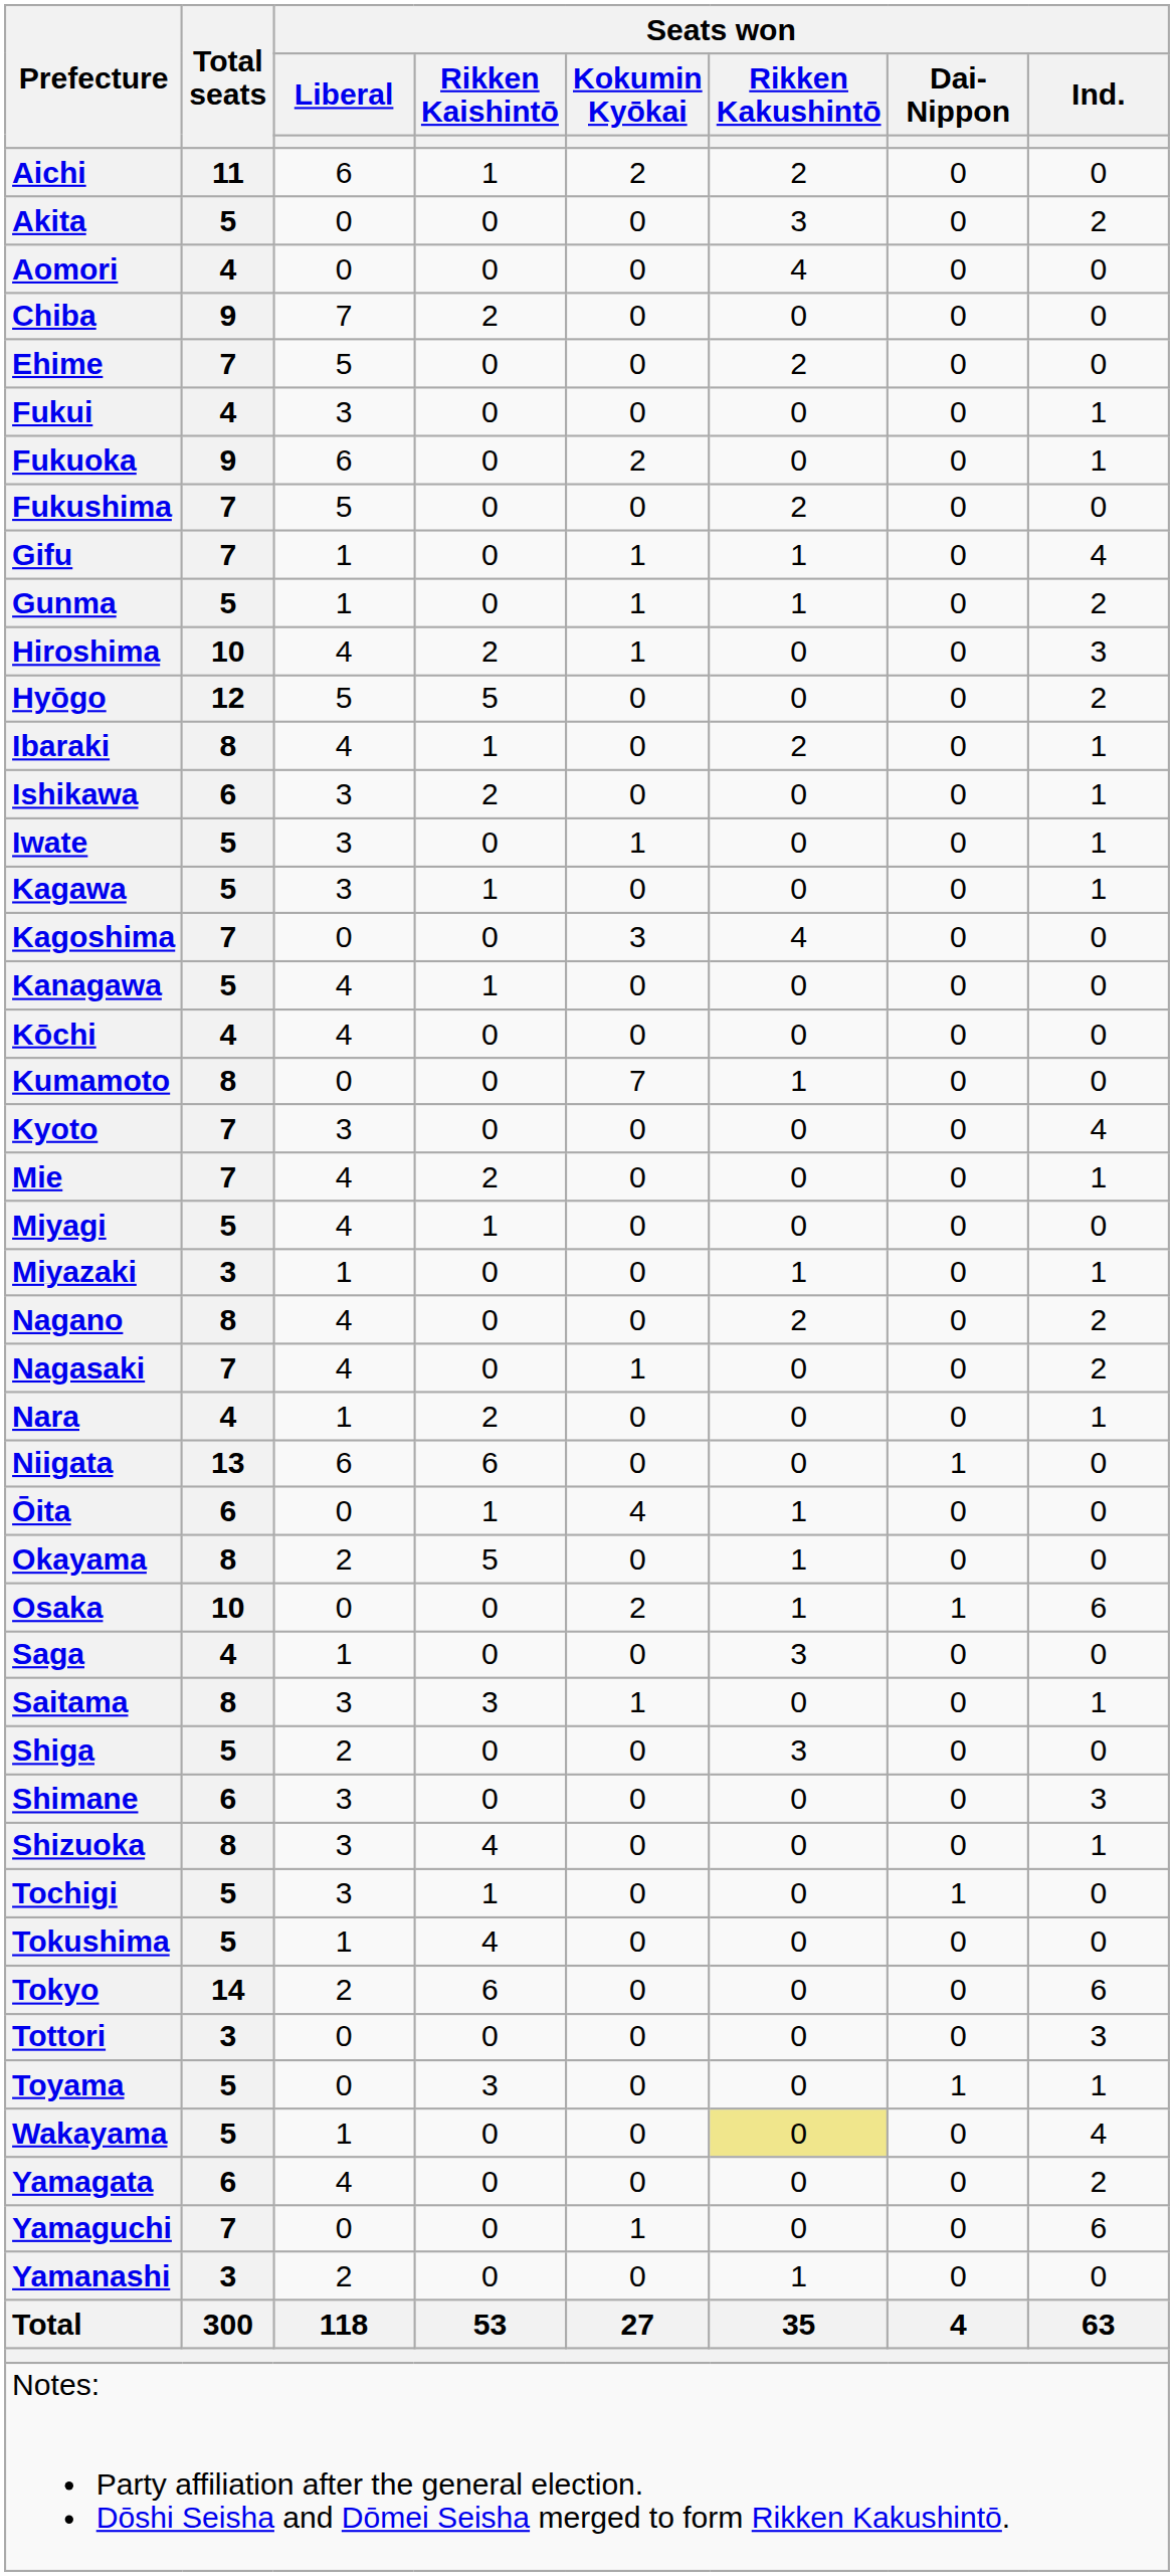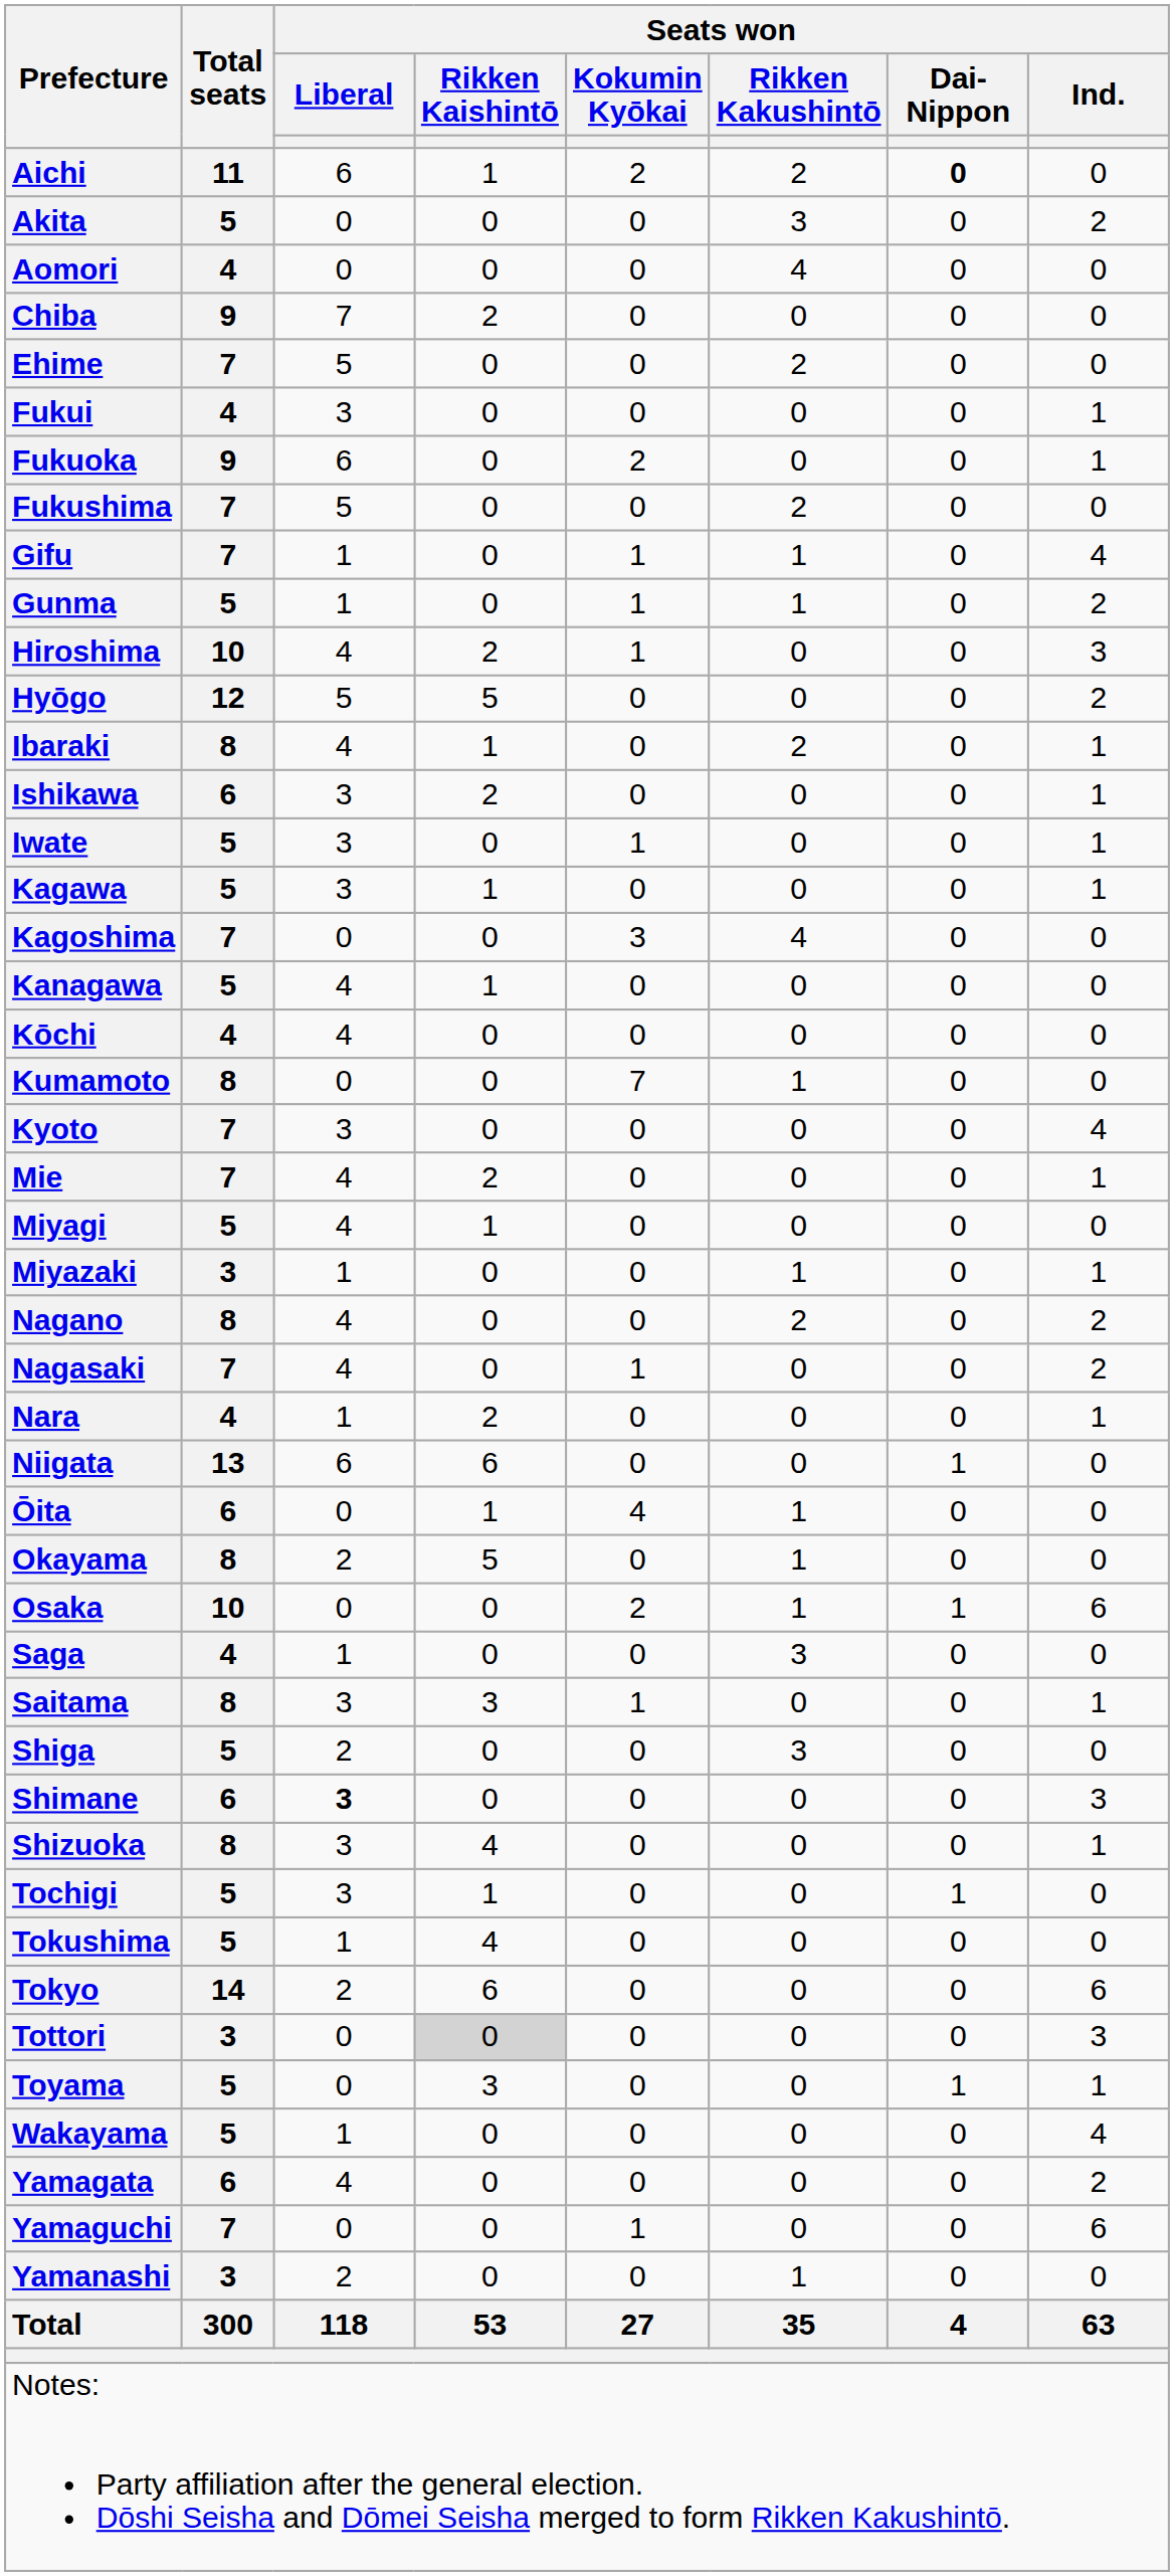Aichi | Seats won / Dai-Nippon: normal -> bold
Shimane | Seats won / Liberal: normal -> bold
Tottori | Seats won / Rikken Kaishintō: no background -> lightgrey background
Wakayama | Seats won / Rikken Kakushintō: khaki background -> no background
